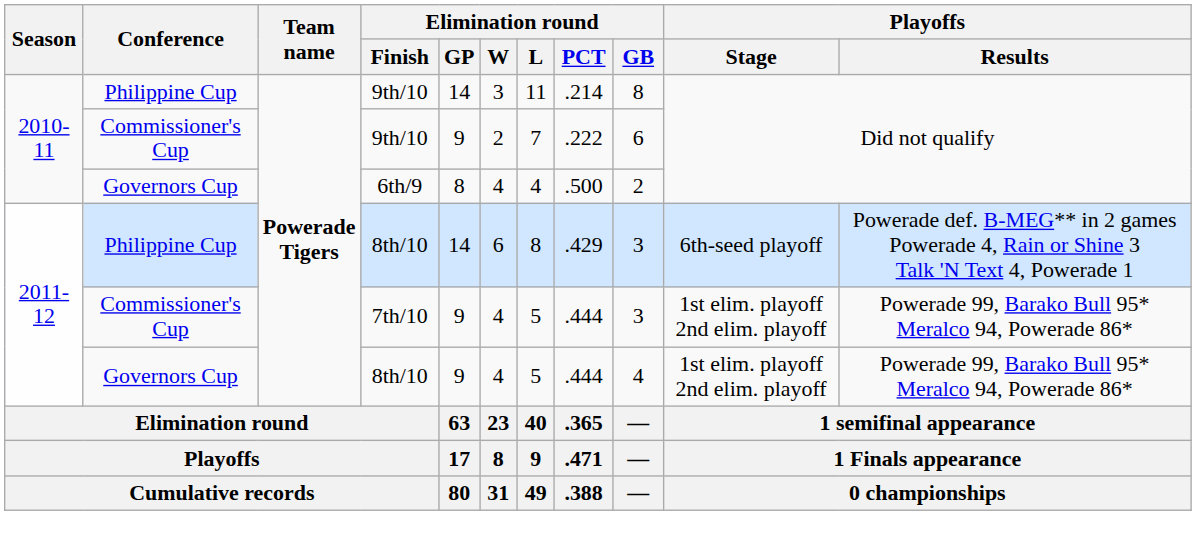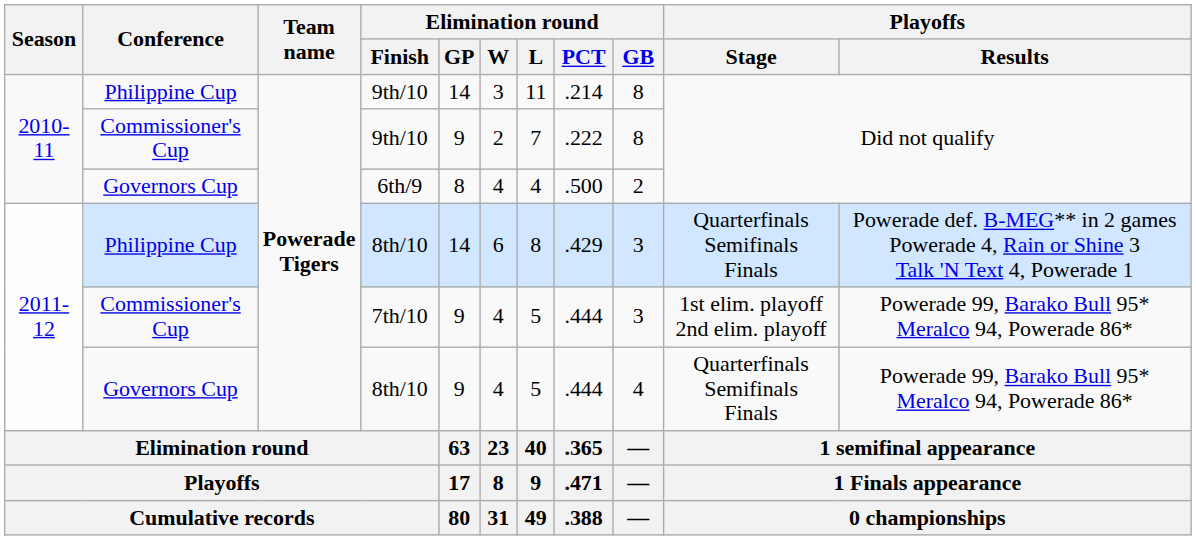Commissioner's Cup / 9th/10 | Elimination round / GB: 6 -> 8
Philippine Cup / 8th/10 | Playoffs / Stage: 6th-seed playoff -> Quarterfinals Semifinals Finals
Governors Cup / 8th/10 | Playoffs / Stage: 1st elim. playoff 2nd elim. playoff -> Quarterfinals Semifinals Finals
